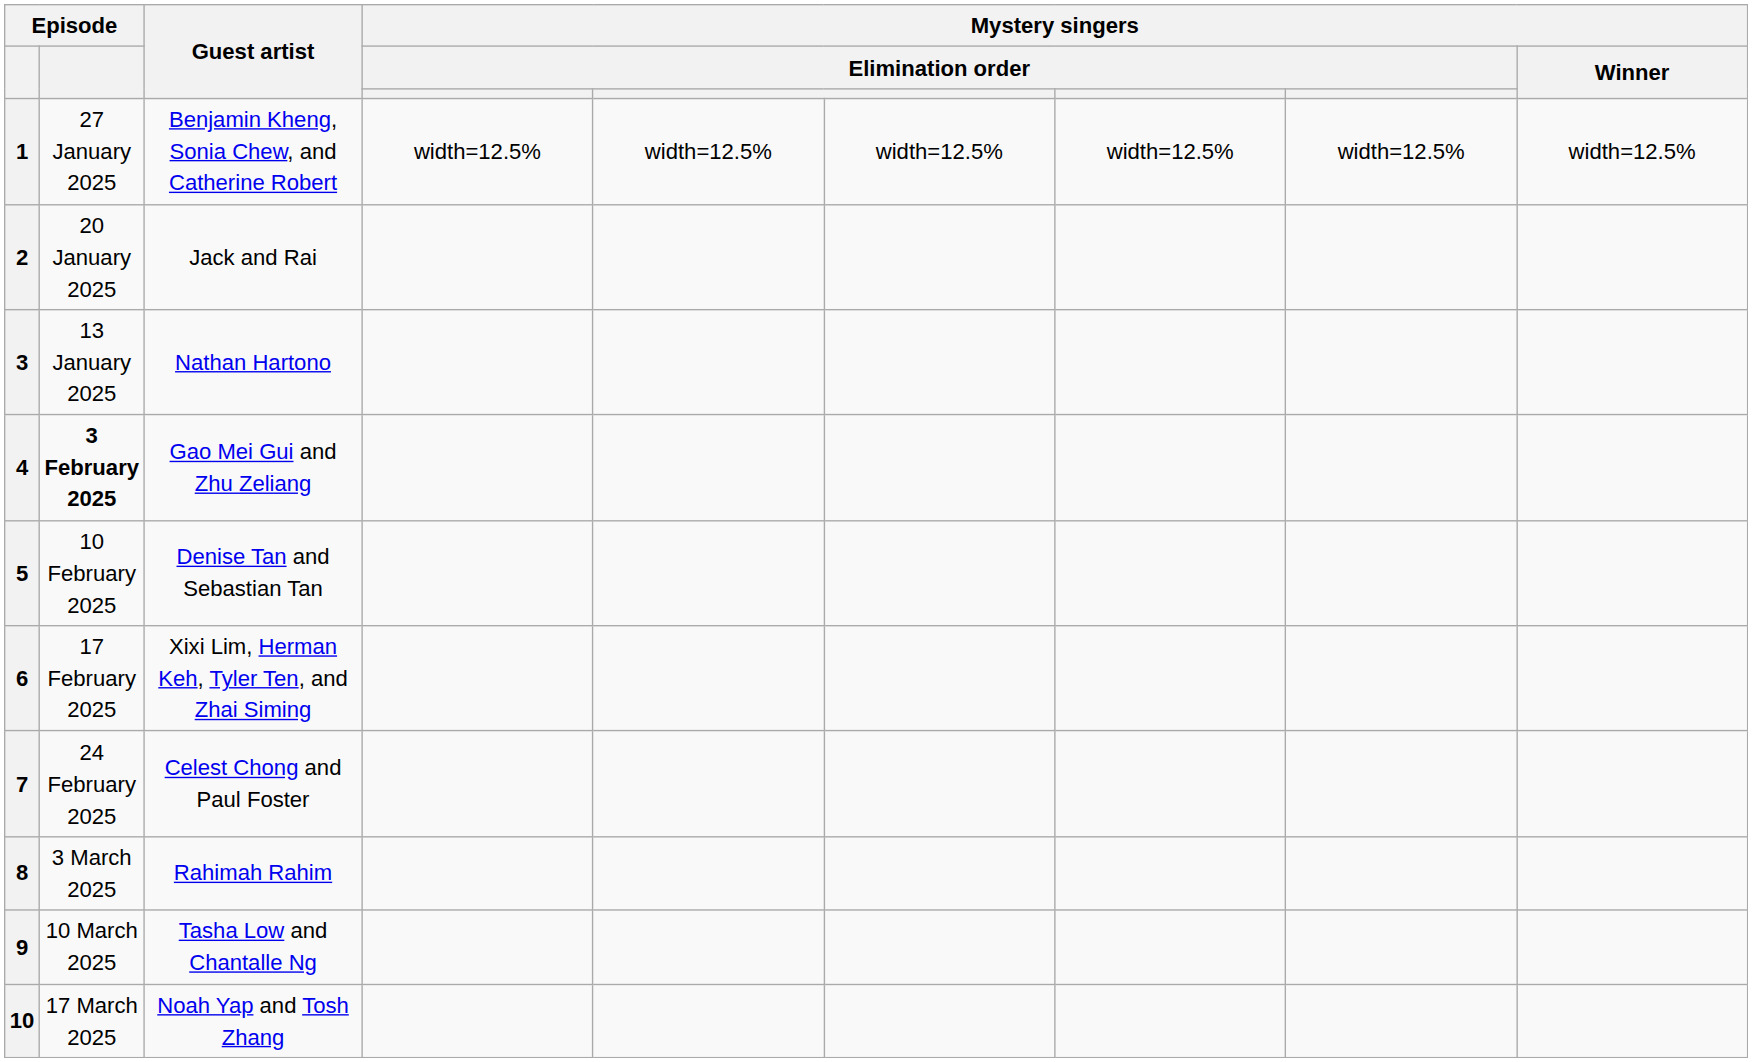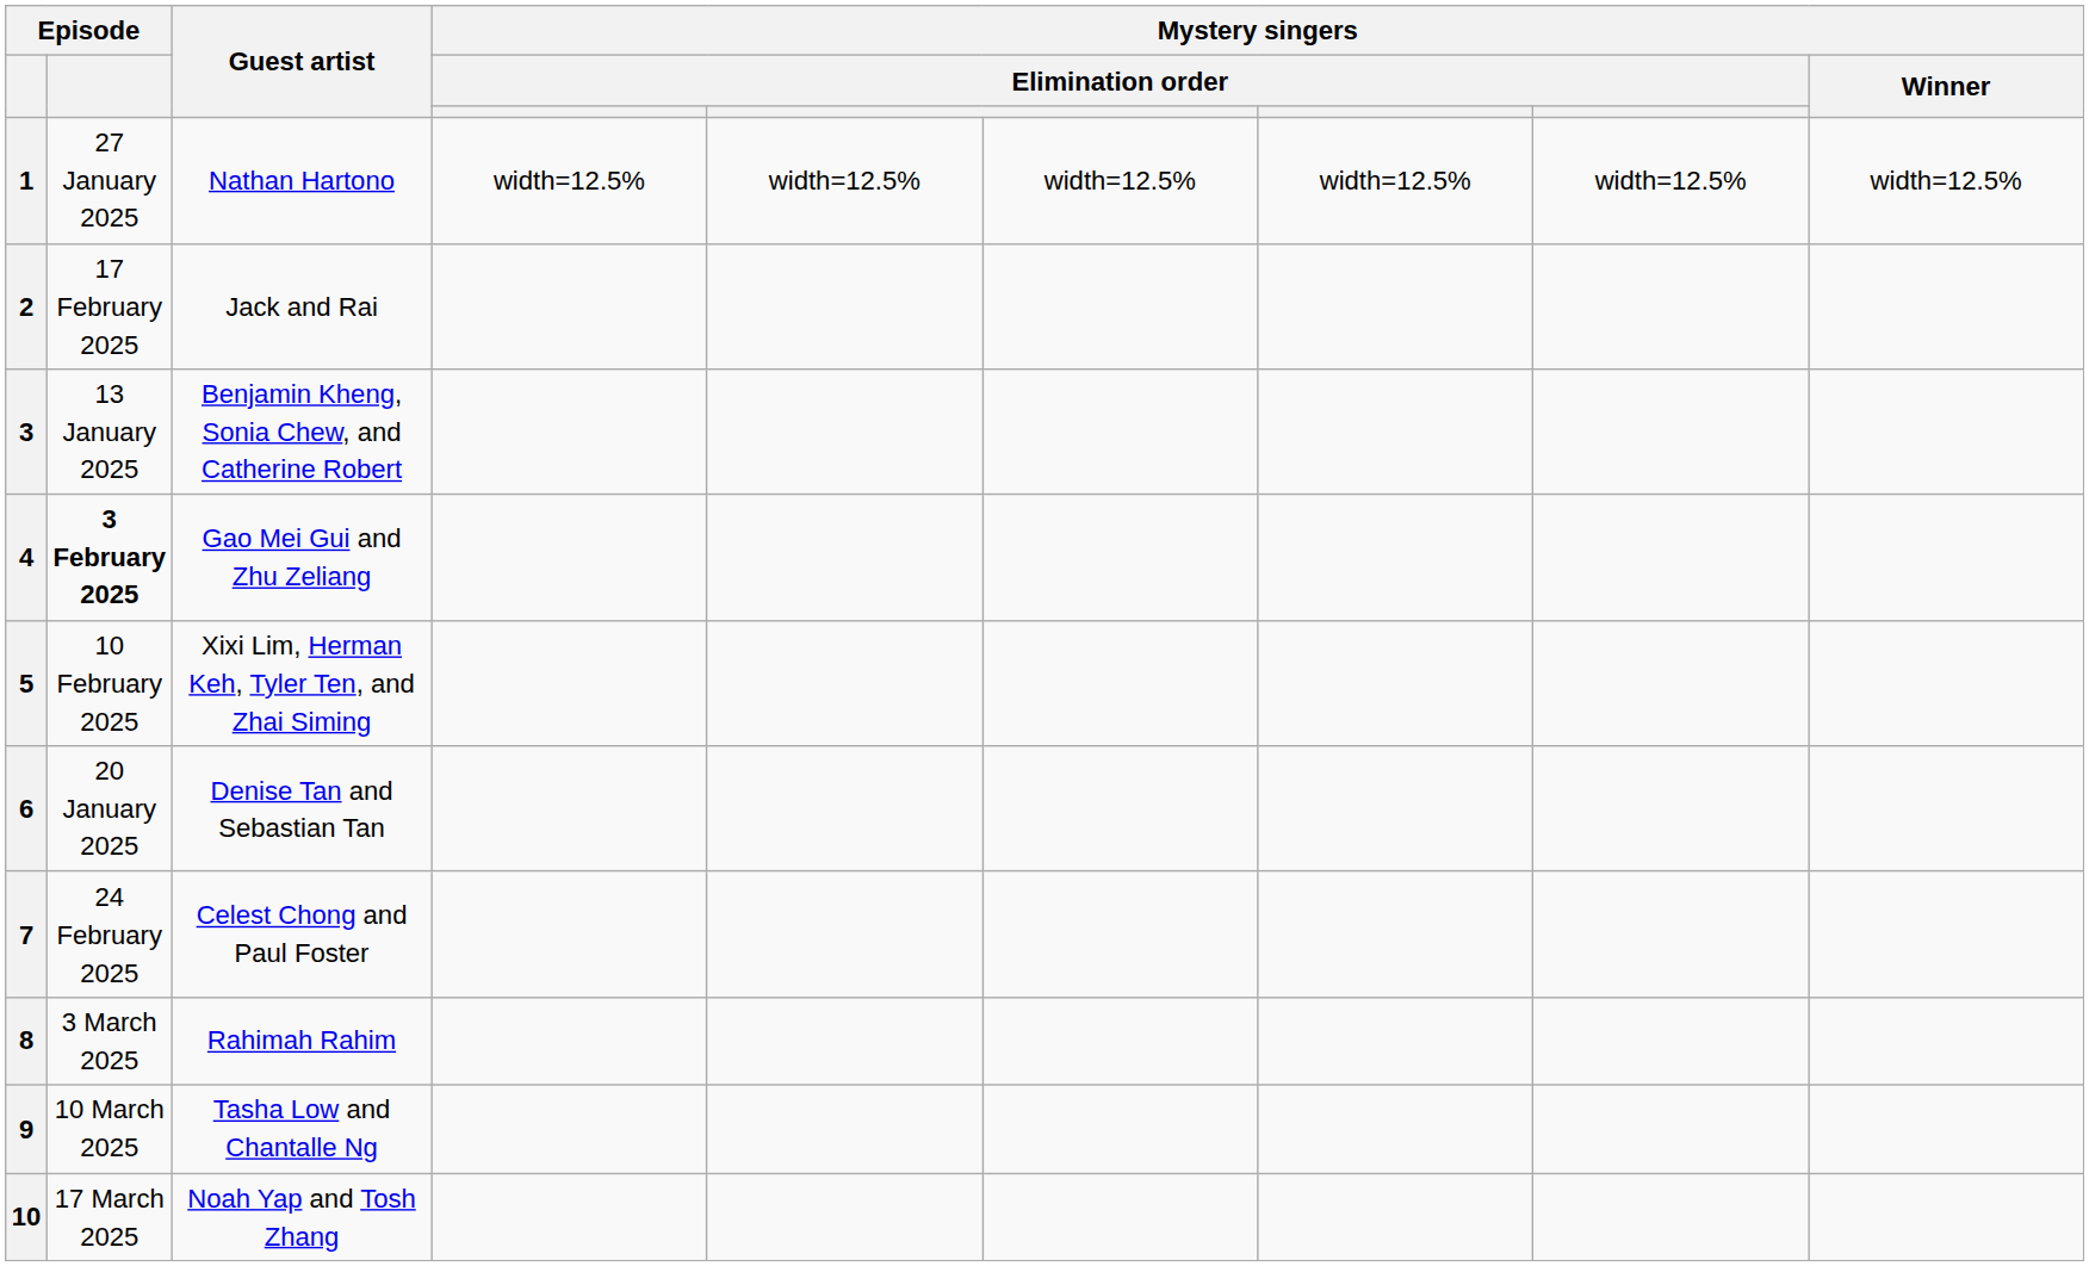1 | Guest artist: Benjamin Kheng, Sonia Chew, and Catherine Robert -> Nathan Hartono
2 | column 2: 20 January 2025 -> 17 February 2025
3 | Guest artist: Nathan Hartono -> Benjamin Kheng, Sonia Chew, and Catherine Robert
5 | Guest artist: Denise Tan and Sebastian Tan -> Xixi Lim, Herman Keh, Tyler Ten, and Zhai Siming
6 | column 2: 17 February 2025 -> 20 January 2025
6 | Guest artist: Xixi Lim, Herman Keh, Tyler Ten, and Zhai Siming -> Denise Tan and Sebastian Tan
